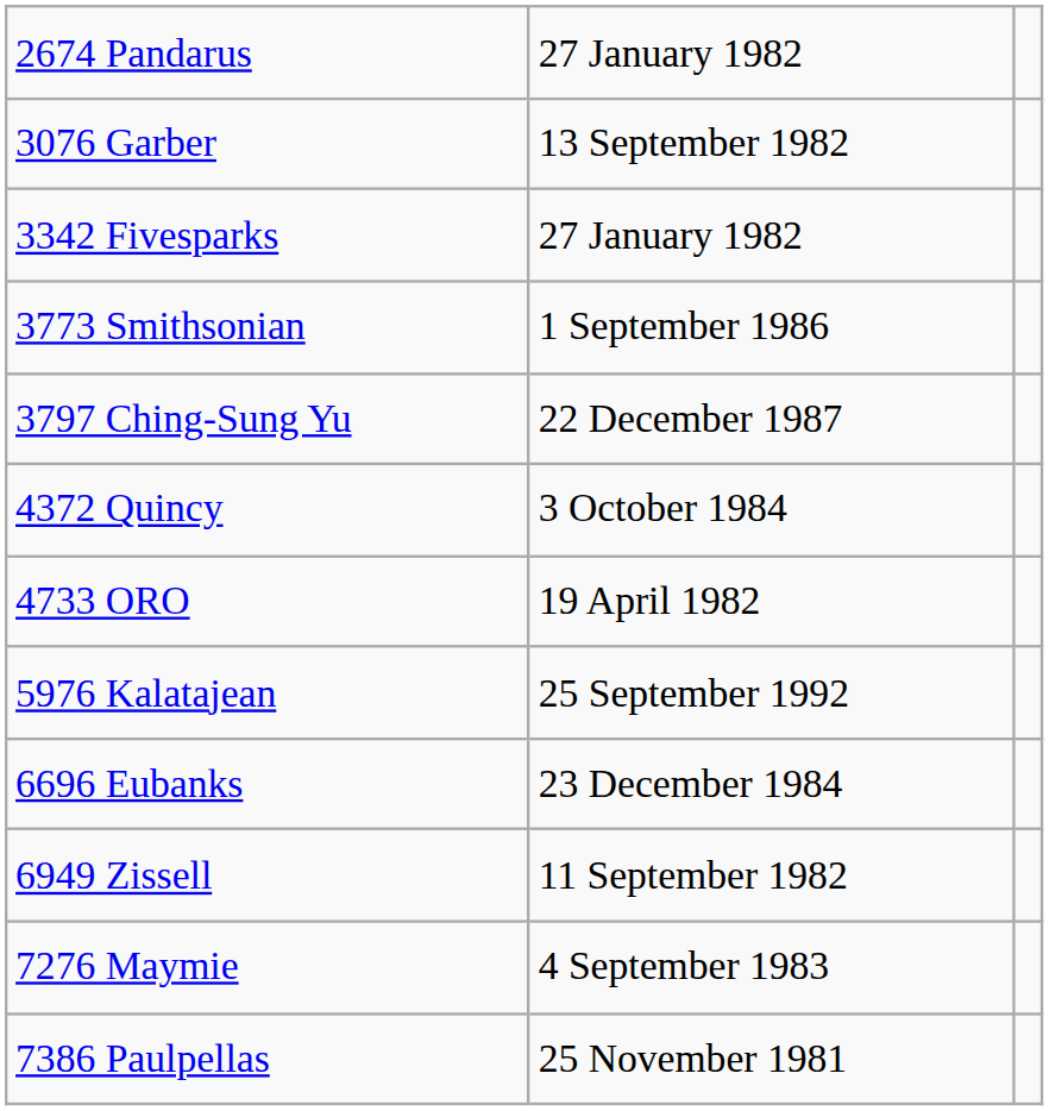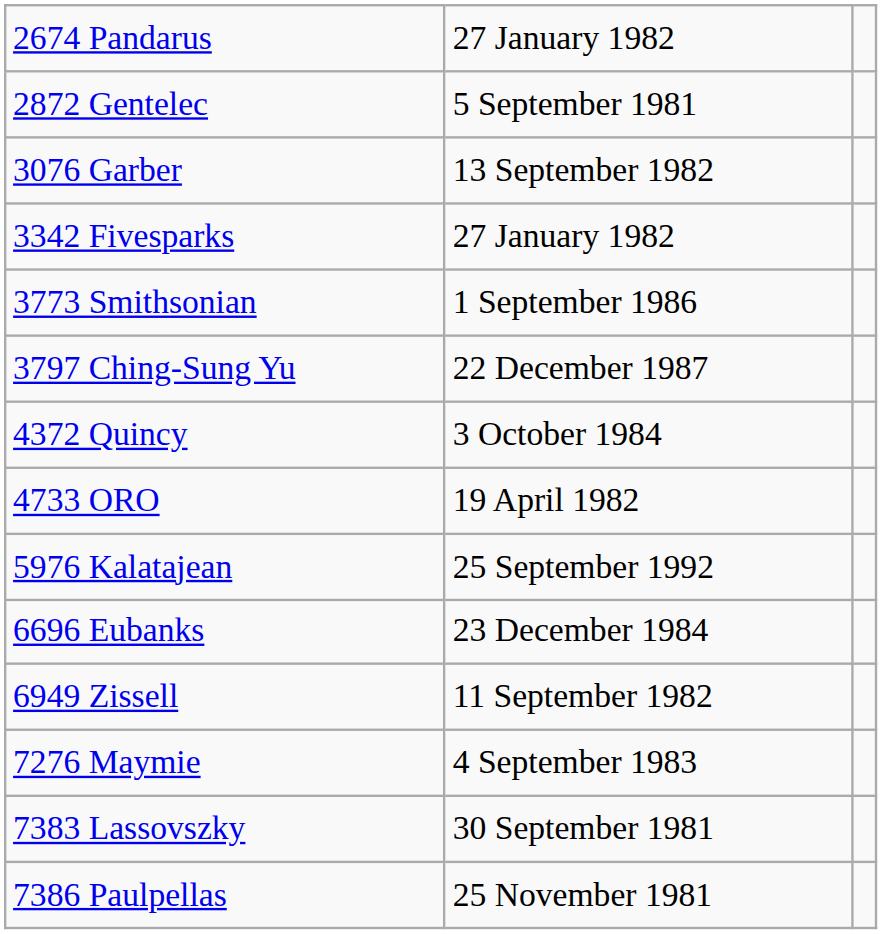+ row: 2872 Gentelec | 5 September 1981
+ row: 7383 Lassovszky | 30 September 1981
